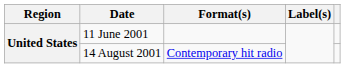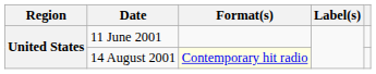14 August 2001 | Format(s): no background -> lightyellow background
